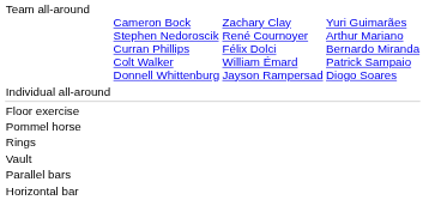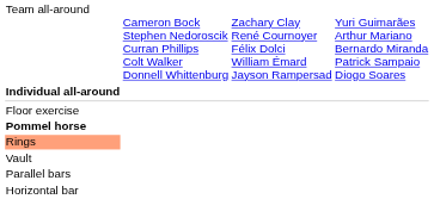Individual all-around | column 1: normal -> bold
Pommel horse | column 1: normal -> bold
Rings | column 1: no background -> lightsalmon background
